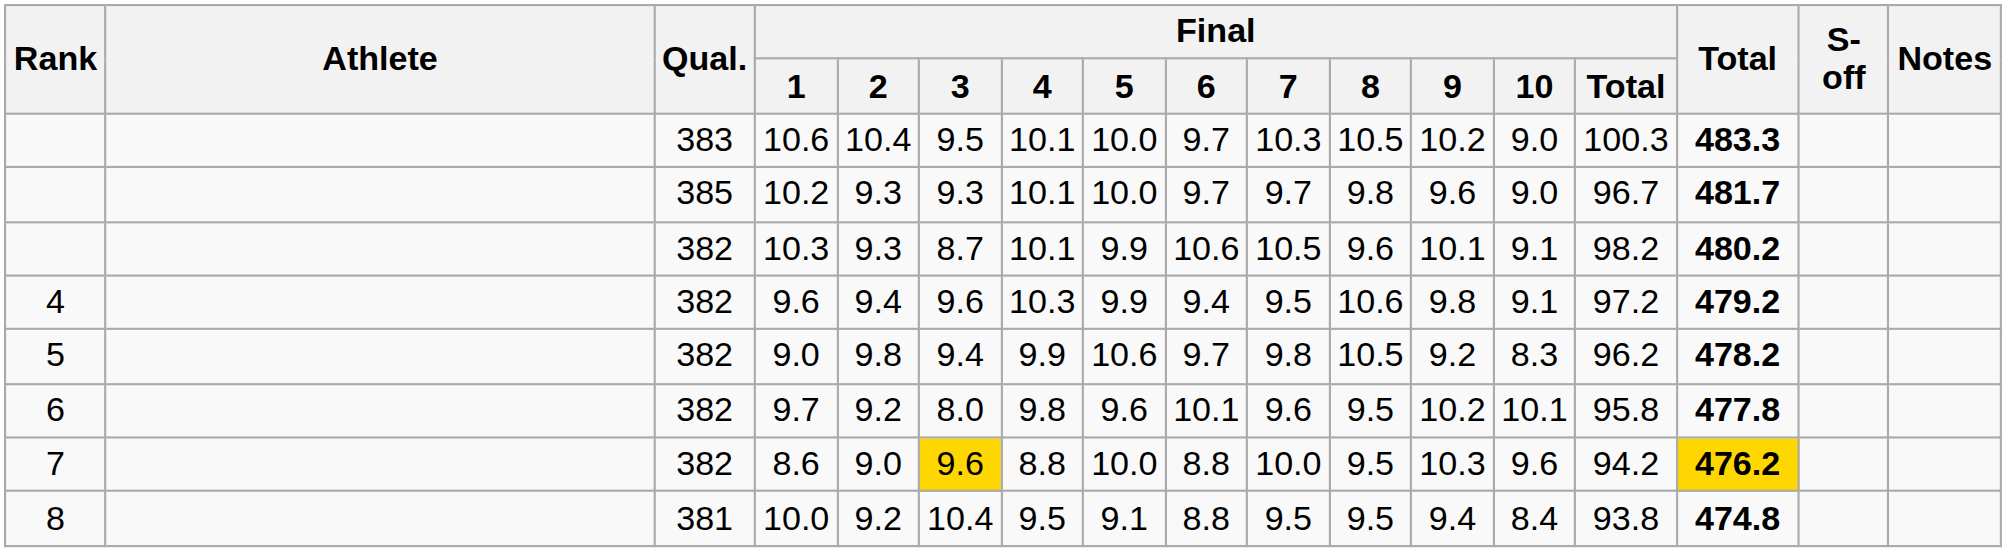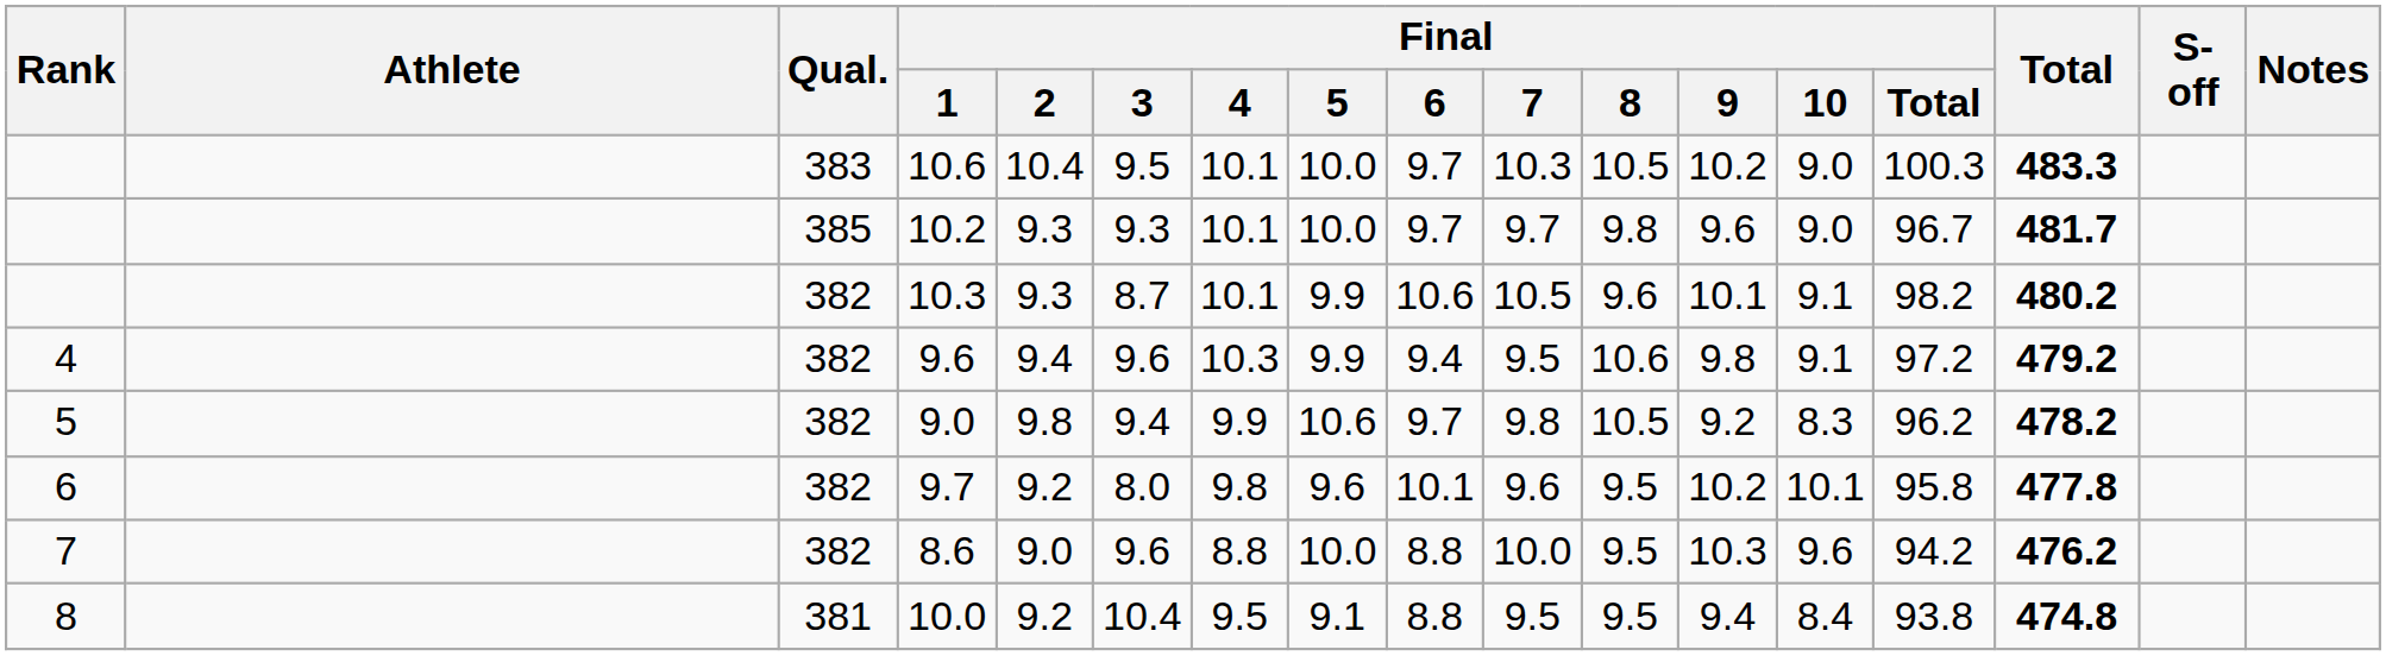8.6 | Final / 3: gold background -> no background
8.6 | Total: gold background -> no background
